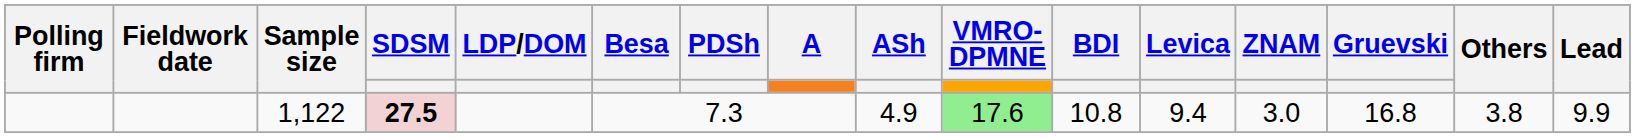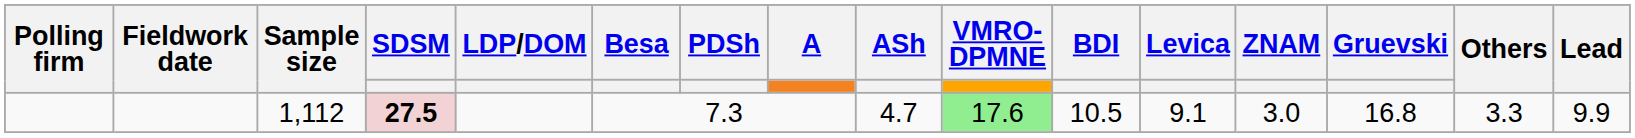row 3 | Sample size: 1,122 -> 1,112
row 3 | ASh: 4.9 -> 4.7
row 3 | BDI: 10.8 -> 10.5
row 3 | Levica: 9.4 -> 9.1
row 3 | Others: 3.8 -> 3.3
